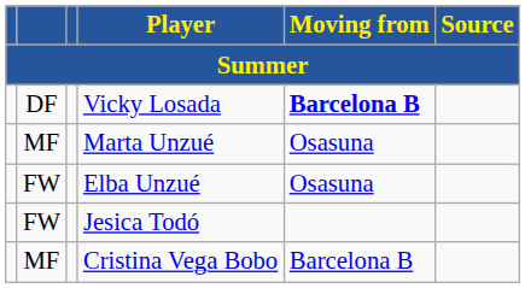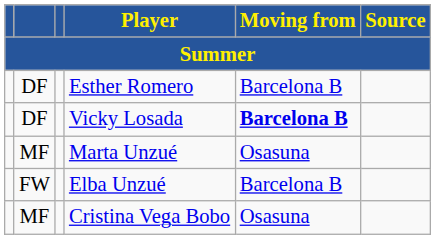+ row: DF | Esther Romero | Barcelona B
Elba Unzué | Moving from: Osasuna -> Barcelona B
- row: FW | Jesica Todó
Cristina Vega Bobo | Moving from: Barcelona B -> Osasuna
